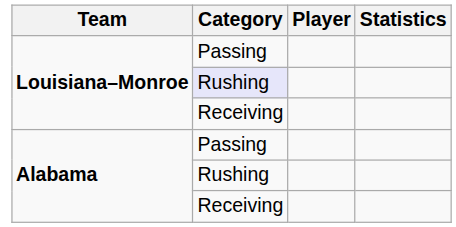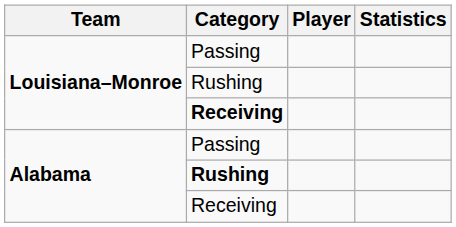Louisiana–Monroe / Rushing | Category: lavender background -> no background
Louisiana–Monroe / Receiving | Category: normal -> bold
Alabama / Rushing | Category: normal -> bold
